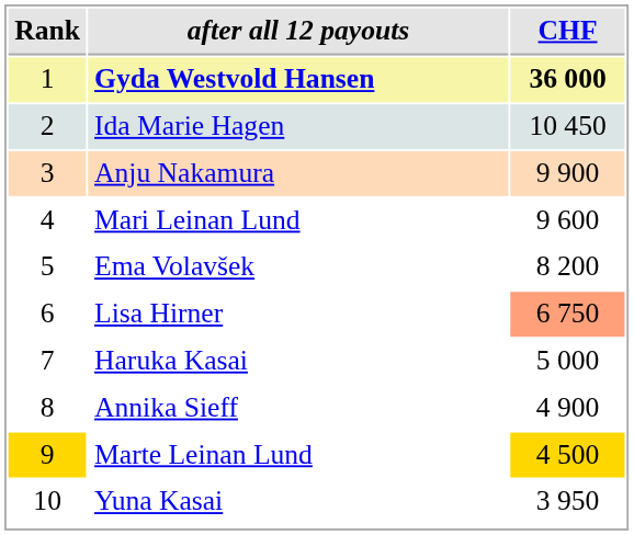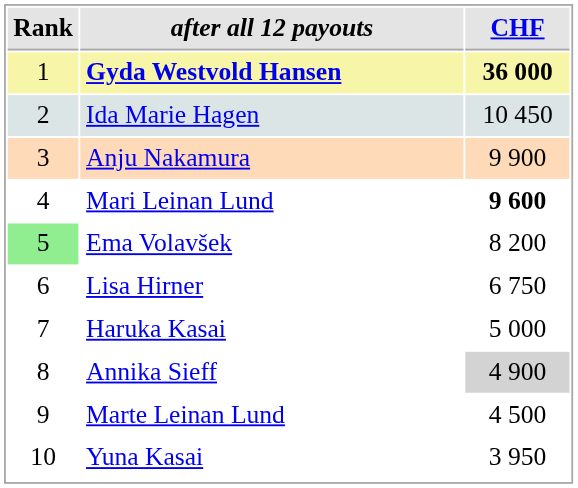Mari Leinan Lund | CHF: normal -> bold
Ema Volavšek | Rank: no background -> lightgreen background
Lisa Hirner | CHF: lightsalmon background -> no background
Annika Sieff | CHF: no background -> lightgrey background
Marte Leinan Lund | Rank: gold background -> no background
Marte Leinan Lund | CHF: gold background -> no background
